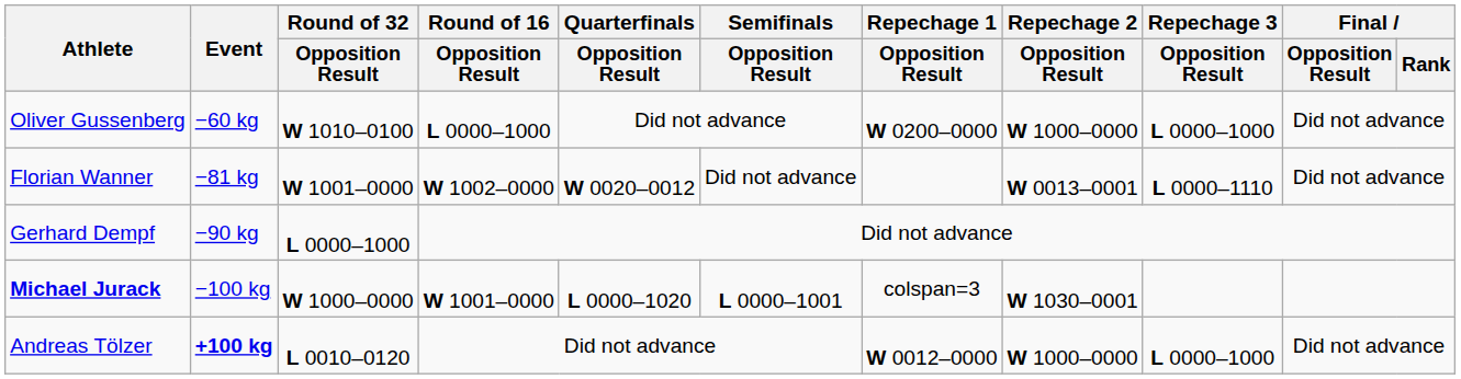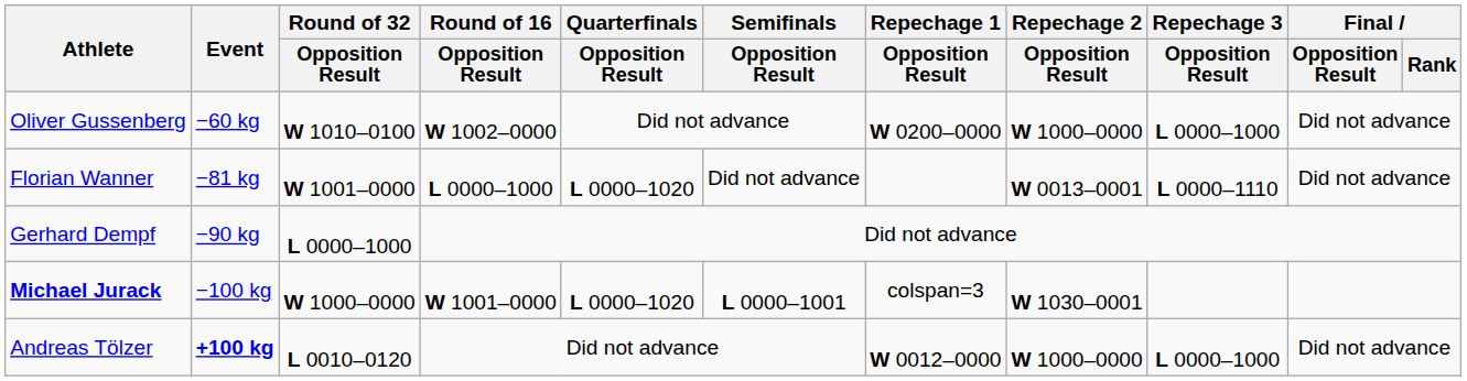Oliver Gussenberg | Round of 16 / Opposition Result: L 0000–1000 -> W 1002–0000
Florian Wanner | Round of 16 / Opposition Result: W 1002–0000 -> L 0000–1000
Florian Wanner | Quarterfinals / Opposition Result: W 0020–0012 -> L 0000–1020
